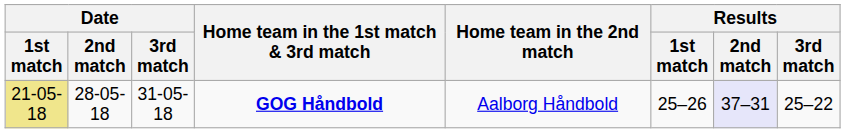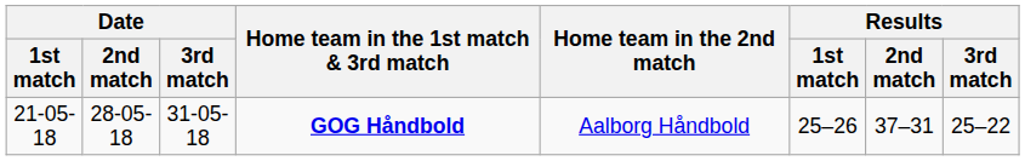GOG Håndbold | Date / 1st match: khaki background -> no background
GOG Håndbold | Results / 2nd match: lavender background -> no background
